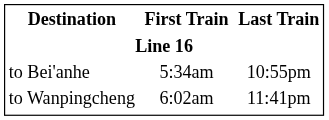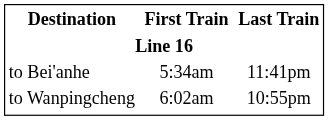to Bei'anhe | Last Train: 10:55pm -> 11:41pm
to Wanpingcheng | Last Train: 11:41pm -> 10:55pm
